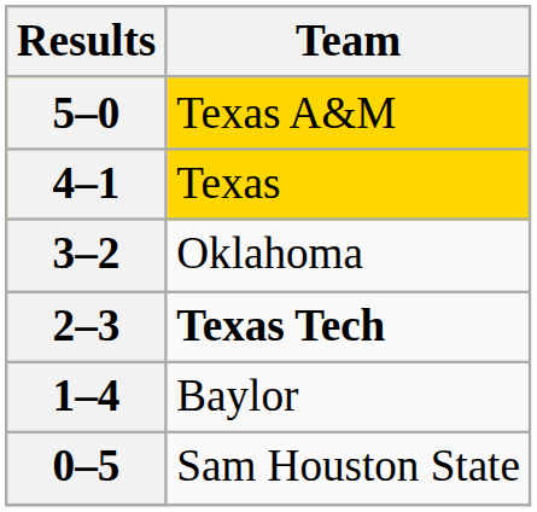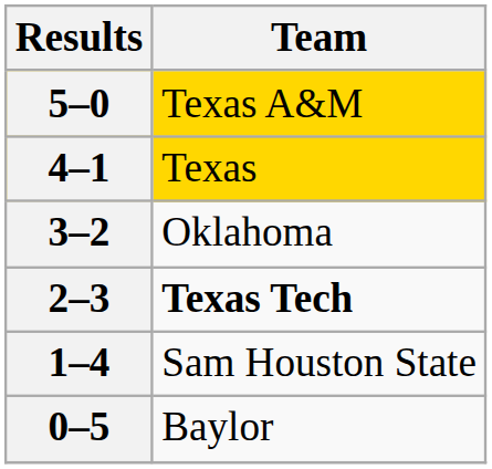1–4 | Team: Baylor -> Sam Houston State
0–5 | Team: Sam Houston State -> Baylor
